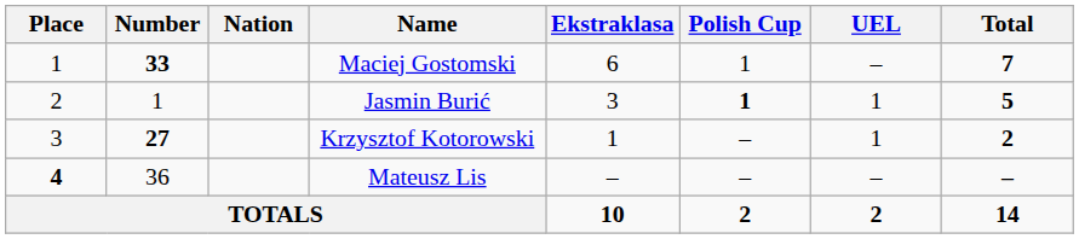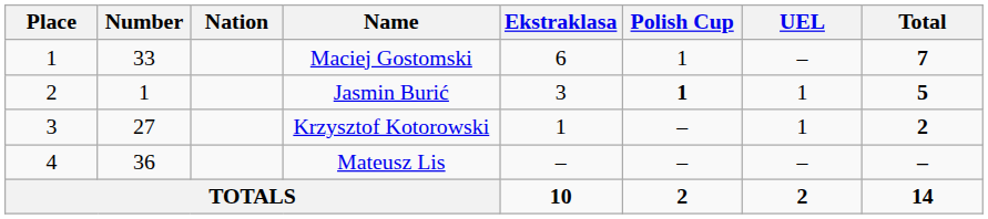Maciej Gostomski | Number: bold -> normal
Krzysztof Kotorowski | Number: bold -> normal
Mateusz Lis | Place: bold -> normal
